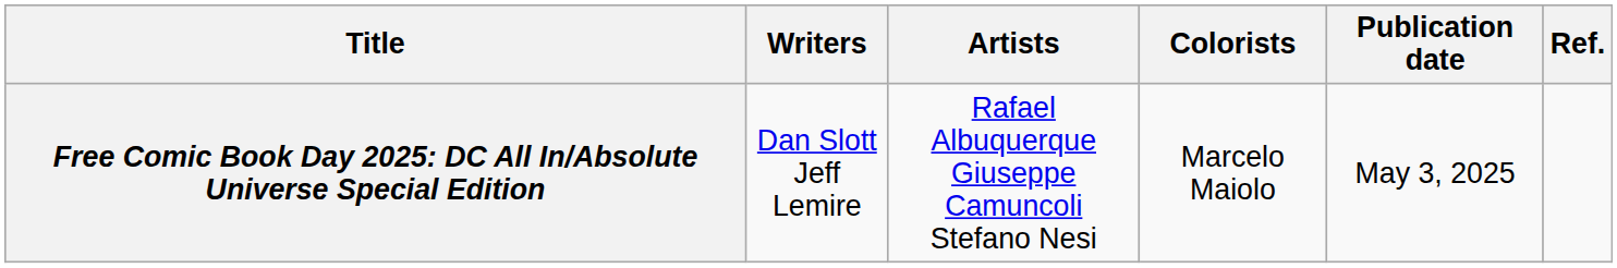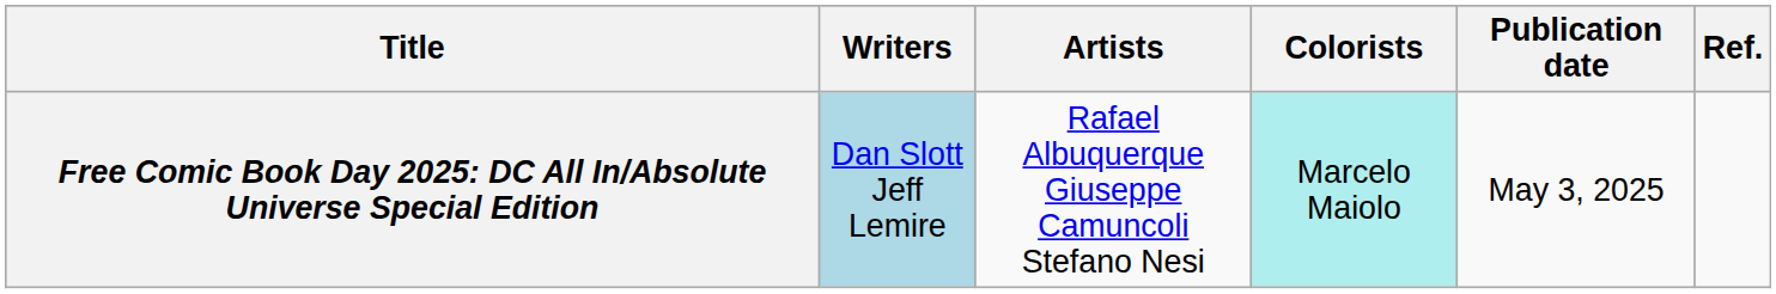row 2 | Writers: no background -> lightblue background
row 2 | Colorists: no background -> paleturquoise background
